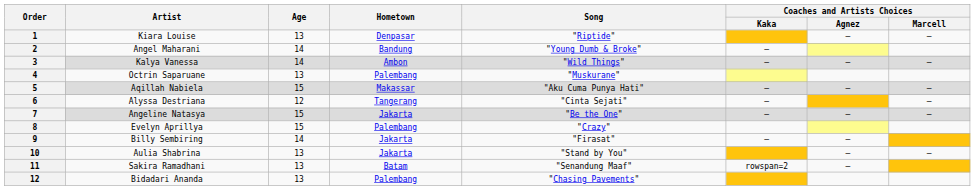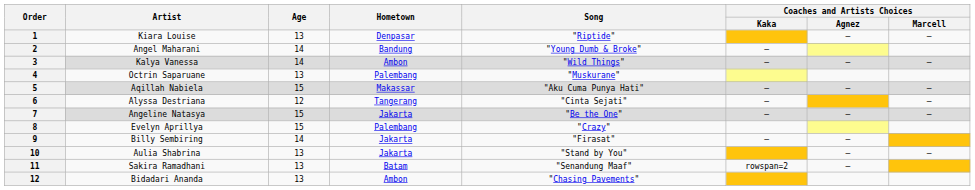Bidadari Ananda | Hometown: Palembang -> Ambon
